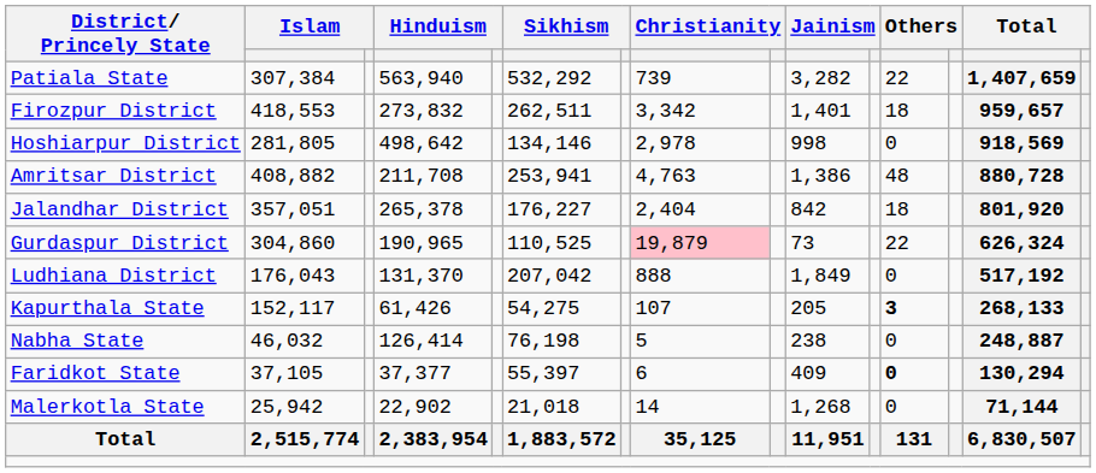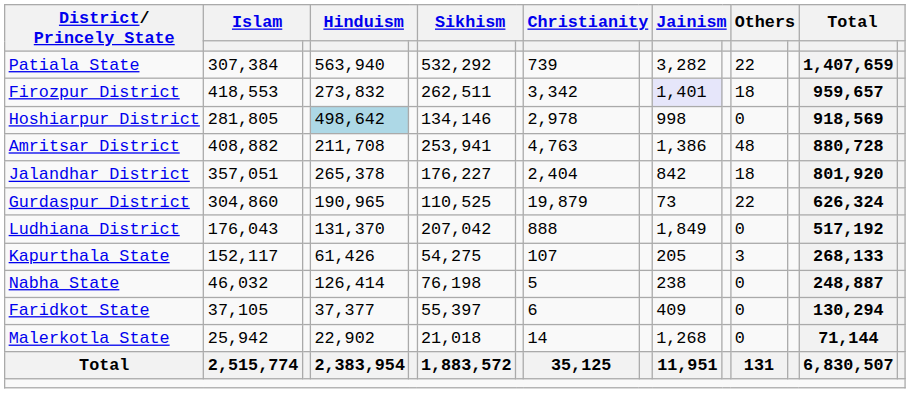Firozpur District | column 10: no background -> lavender background
Hoshiarpur District | column 4: no background -> lightblue background
Gurdaspur District | column 8: pink background -> no background
Kapurthala State | column 12: bold -> normal
Faridkot State | column 12: bold -> normal
